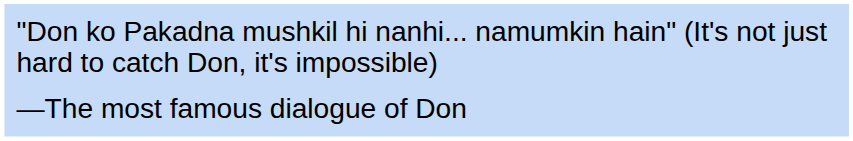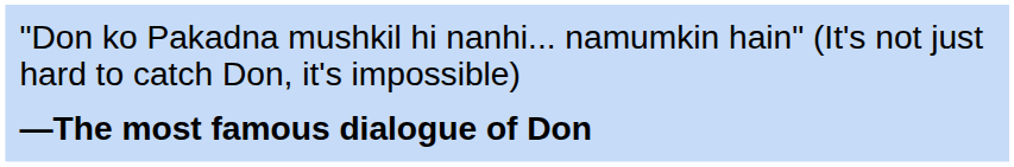row 2 | column 1: normal -> bold
